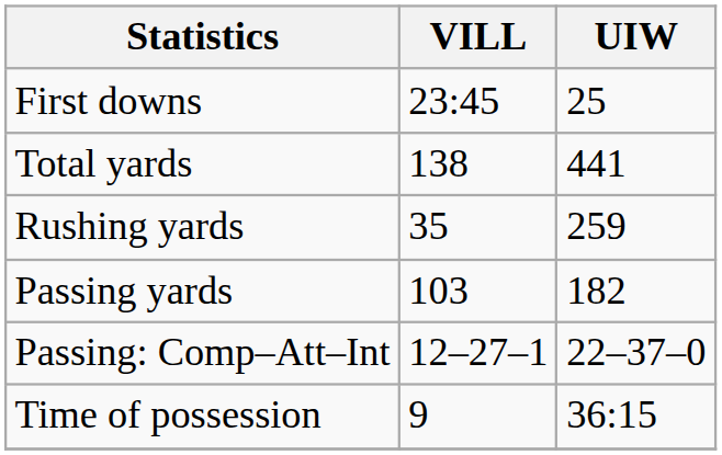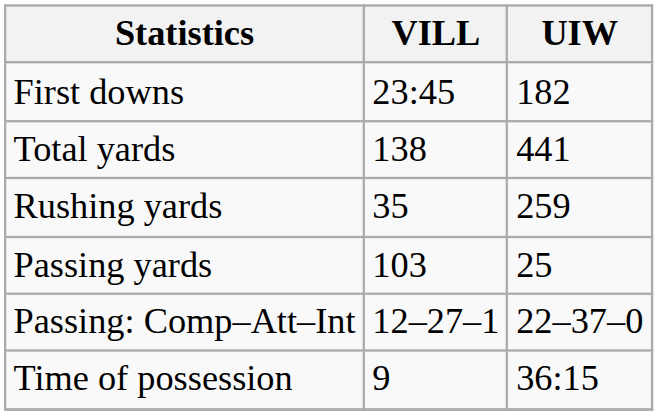First downs | UIW: 25 -> 182
Passing yards | UIW: 182 -> 25
